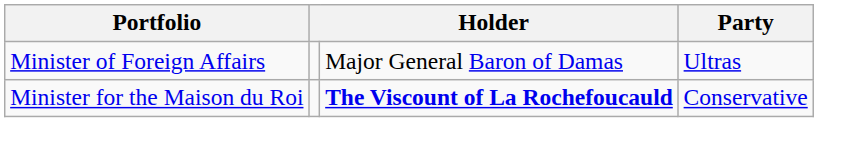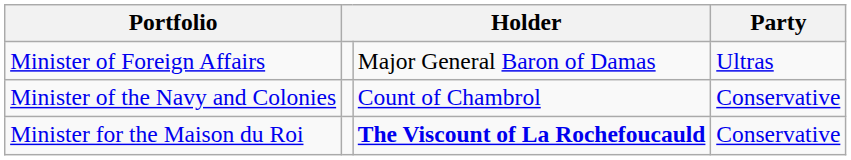+ row: Minister of the Navy and Colonies | Count of Chambrol | Conservative
